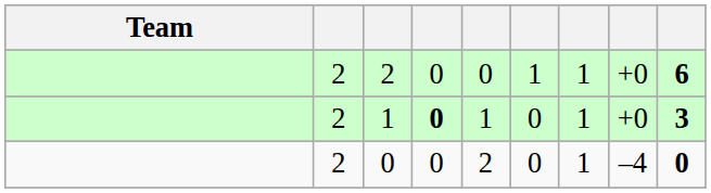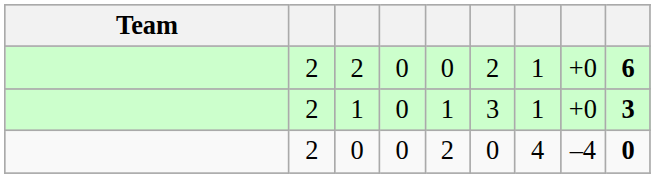row 2 | column 6: 1 -> 2
row 3 | column 4: bold -> normal
row 3 | column 6: 0 -> 3
row 4 | column 7: 1 -> 4
